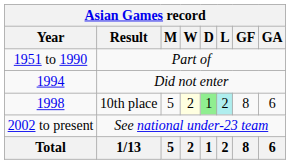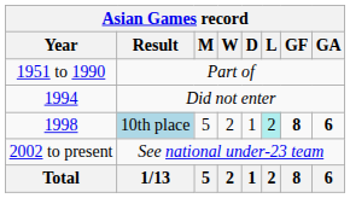1998 | Result: no background -> lightblue background
1998 | W: lightyellow background -> no background
1998 | D: lightgreen background -> no background
1998 | GF: normal -> bold
1998 | GA: normal -> bold
